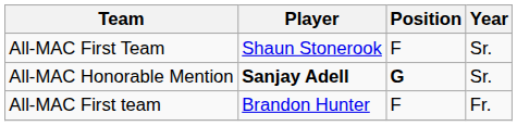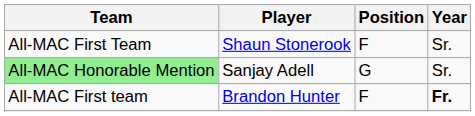row 3 | Team: no background -> lightgreen background
row 3 | Player: bold -> normal
row 3 | Position: bold -> normal
row 4 | Year: normal -> bold
